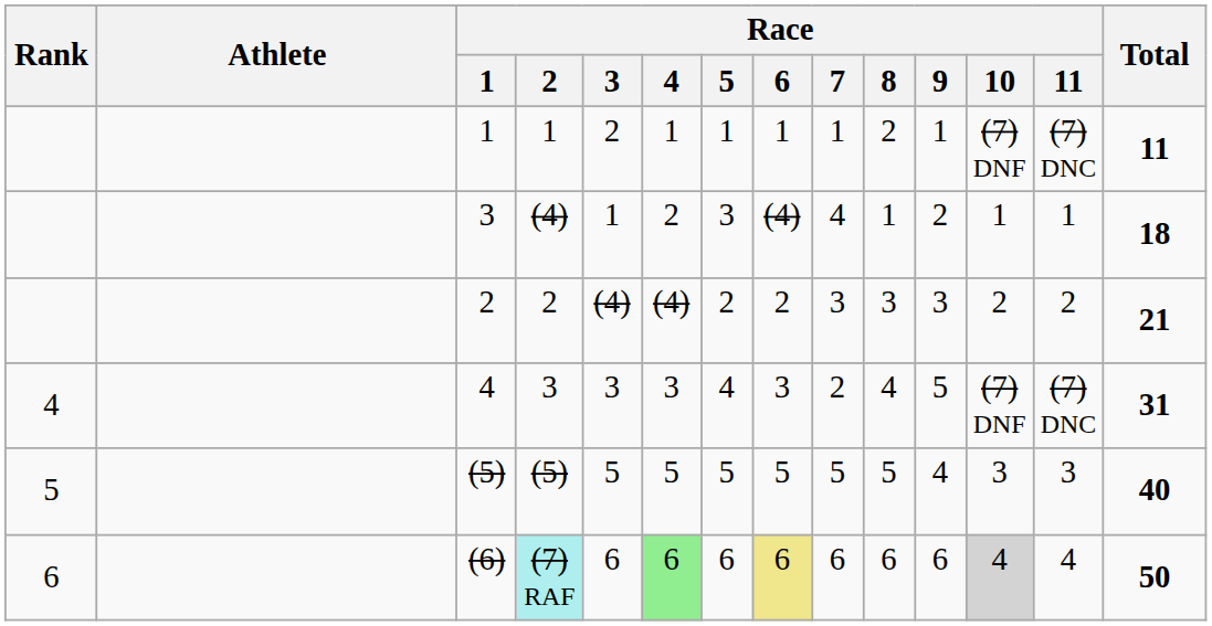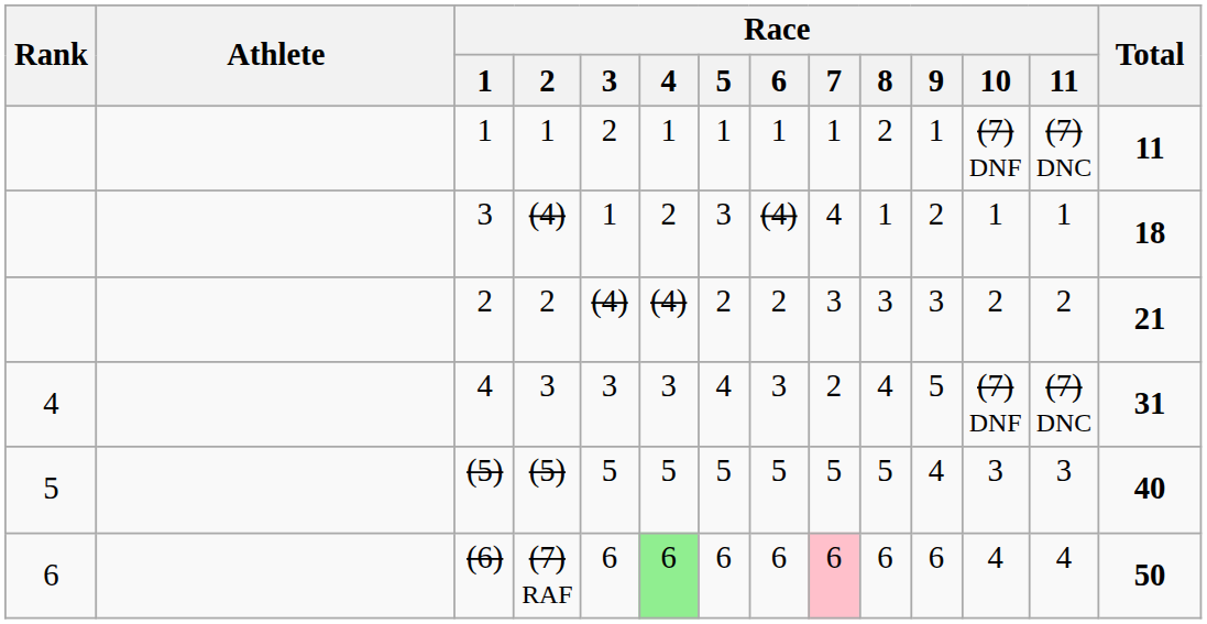(6) | Race / 2: paleturquoise background -> no background
(6) | Race / 6: khaki background -> no background
(6) | Race / 7: no background -> pink background
(6) | Race / 10: lightgrey background -> no background
